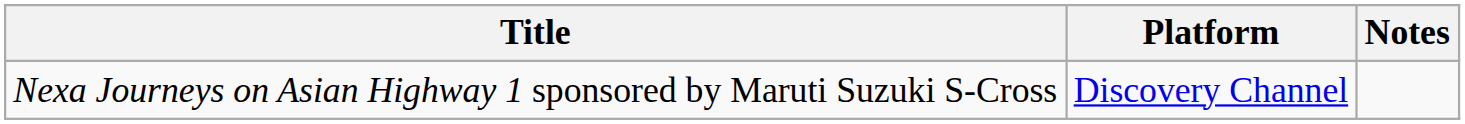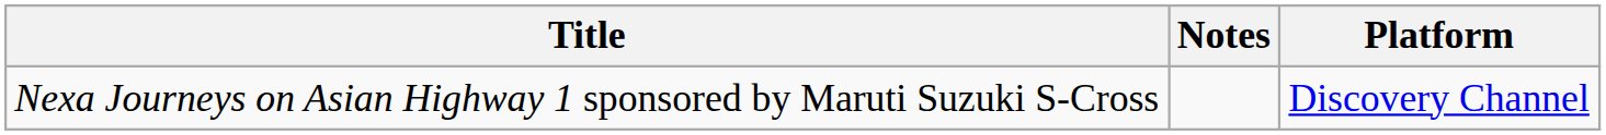columns swapped: Platform <-> Notes
